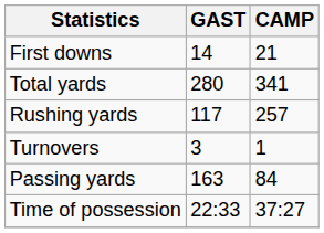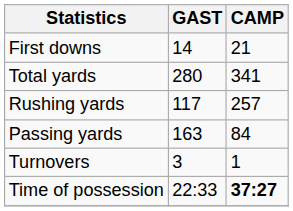rows swapped: Passing yards <-> Turnovers
Time of possession | CAMP: normal -> bold
